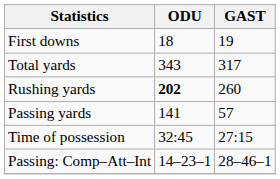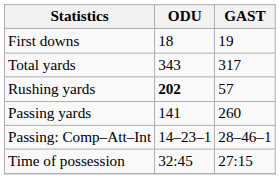Rushing yards | GAST: 260 -> 57
Passing yards | GAST: 57 -> 260
rows swapped: Passing: Comp–Att–Int <-> Time of possession
